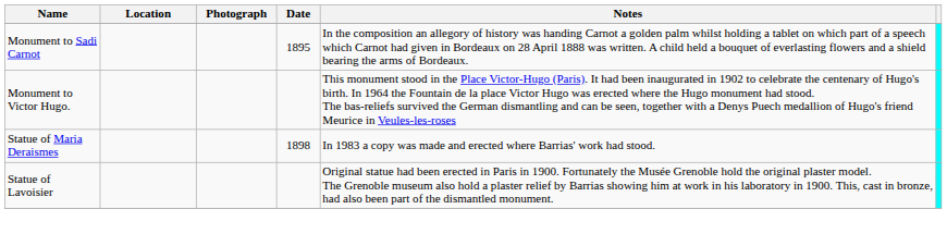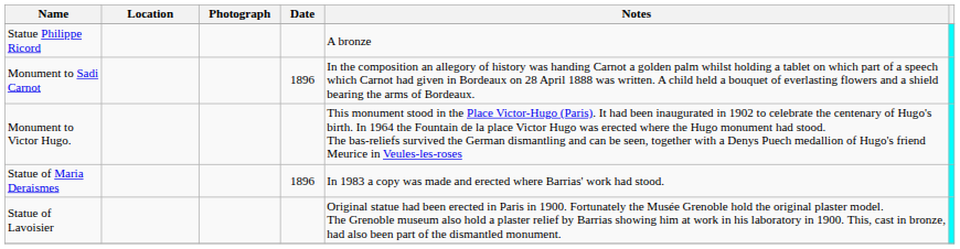+ row: Statue Philippe Ricord | A bronze
Monument to Sadi Carnot | Date: 1895 -> 1896
Statue of Maria Deraismes | Date: 1898 -> 1896
